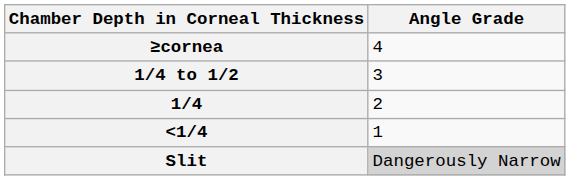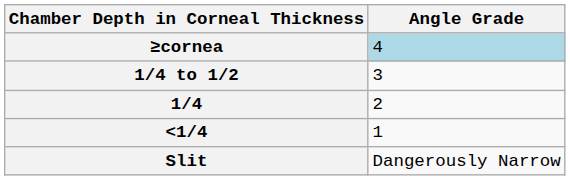≥cornea | Angle Grade: no background -> lightblue background
Slit | Angle Grade: lightgrey background -> no background
